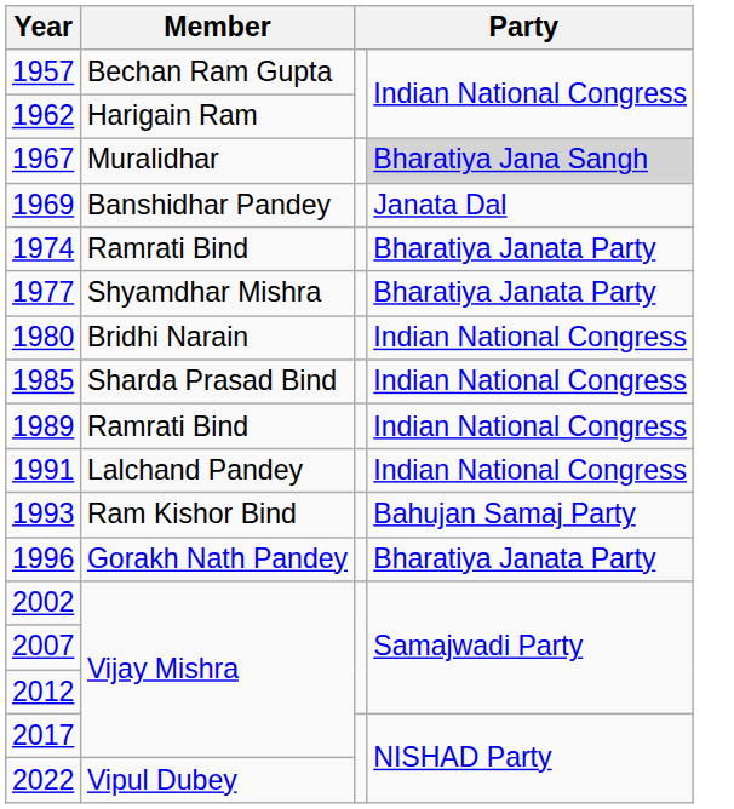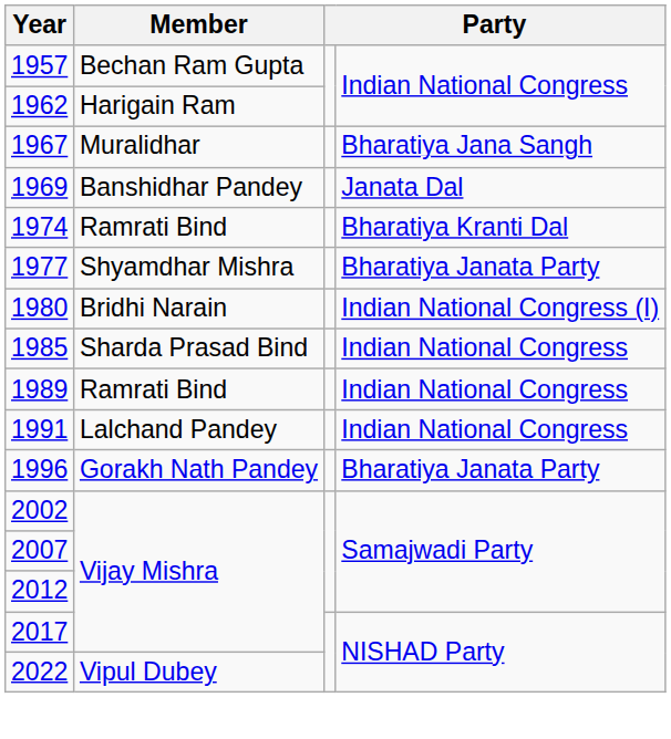1967 | column 4: lightgrey background -> no background
1974 | column 4: Bharatiya Janata Party -> Bharatiya Kranti Dal
1980 | column 4: Indian National Congress -> Indian National Congress (I)
- row: 1993 | Ram Kishor Bind | Bahujan Samaj Party
